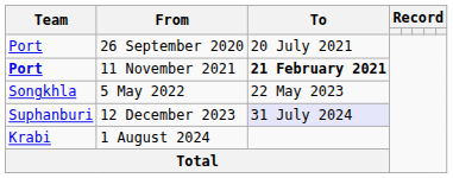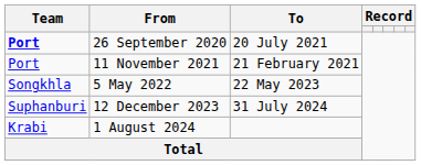26 September 2020 | Team: normal -> bold
11 November 2021 | Team: bold -> normal
11 November 2021 | To: bold -> normal
12 December 2023 | To: lavender background -> no background
